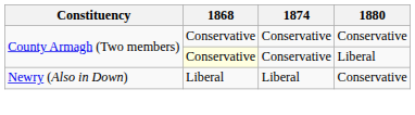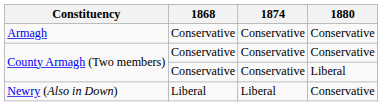+ row: Armagh | Conservative | Conservative | Conservative
County Armagh (Two members) / Liberal | 1868: lightyellow background -> no background
